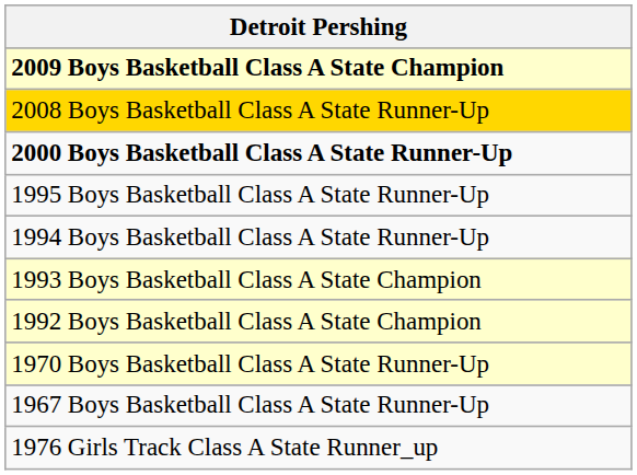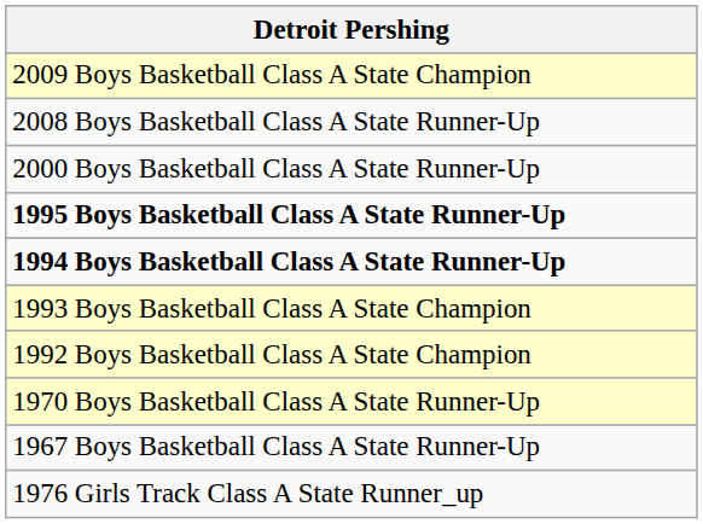2009 Boys Basketball Class A State Champion | column 1: bold -> normal
2008 Boys Basketball Class A State Runner-Up | column 1: gold background -> no background
2000 Boys Basketball Class A State Runner-Up | column 1: bold -> normal
1995 Boys Basketball Class A State Runner-Up | column 1: normal -> bold
1994 Boys Basketball Class A State Runner-Up | column 1: normal -> bold
